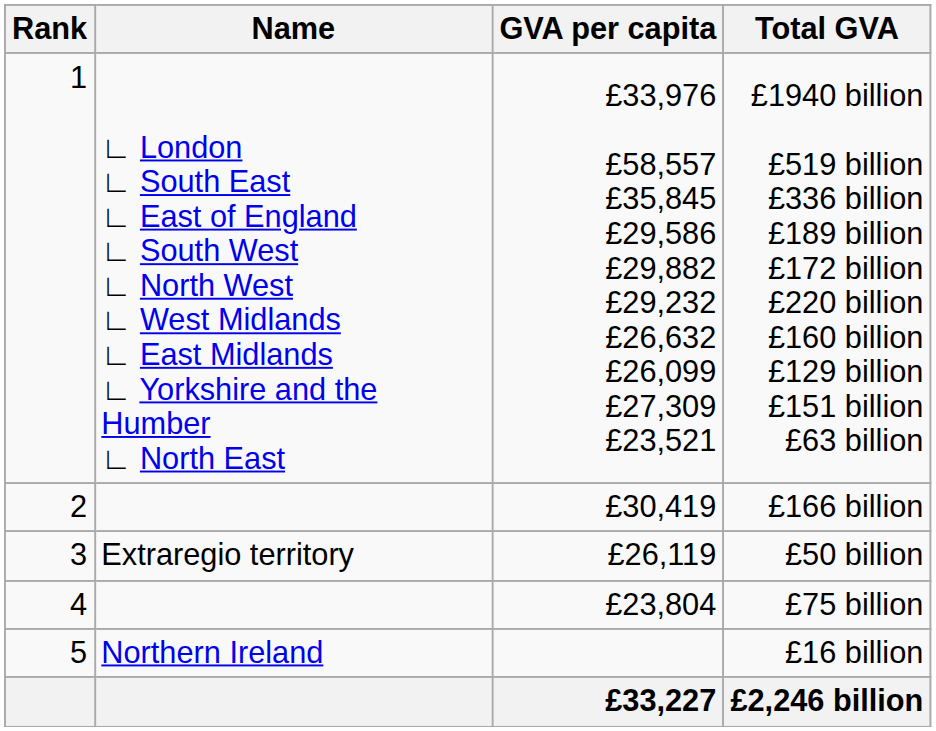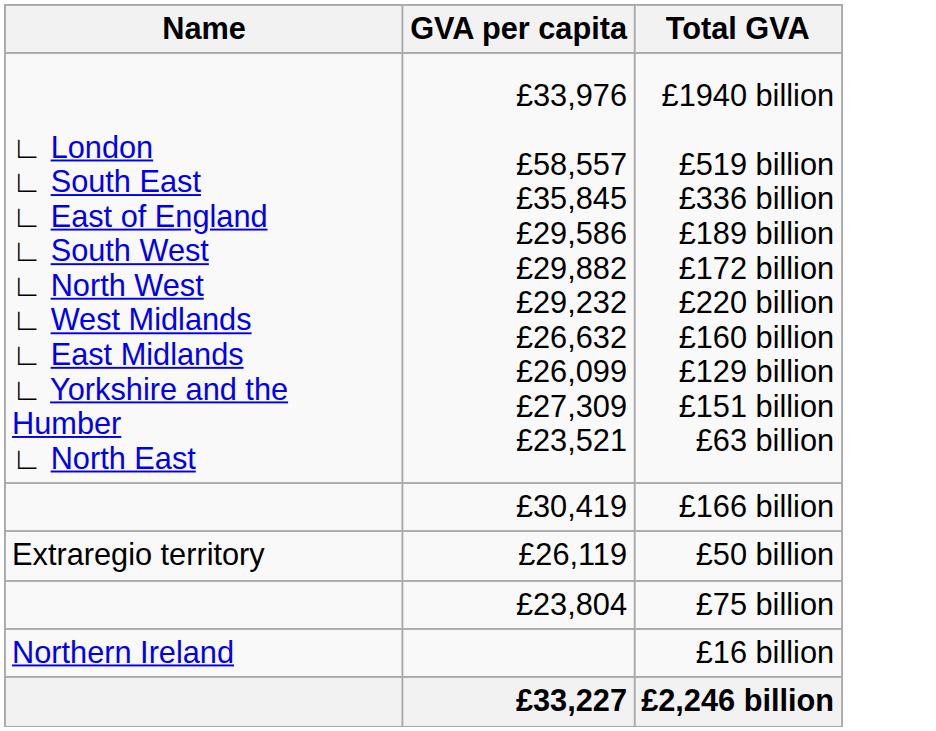- column: Rank | 1 | 2 | 3 | 4 | 5
